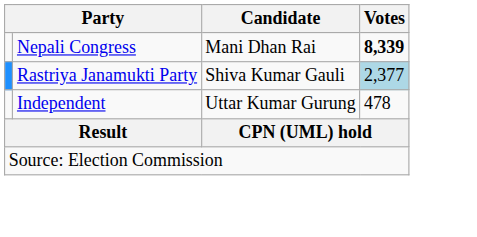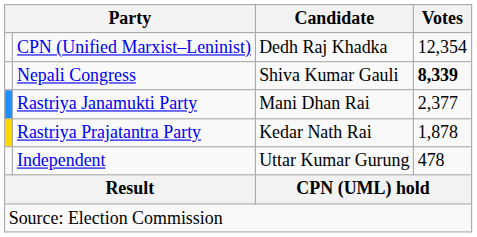+ row: CPN (Unified Marxist–Leninist) | Dedh Raj Khadka | 12,354
Nepali Congress | Candidate: Mani Dhan Rai -> Shiva Kumar Gauli
Rastriya Janamukti Party | Candidate: Shiva Kumar Gauli -> Mani Dhan Rai
Rastriya Janamukti Party | Votes: lightblue background -> no background
+ row: Rastriya Prajatantra Party | Kedar Nath Rai | 1,878
